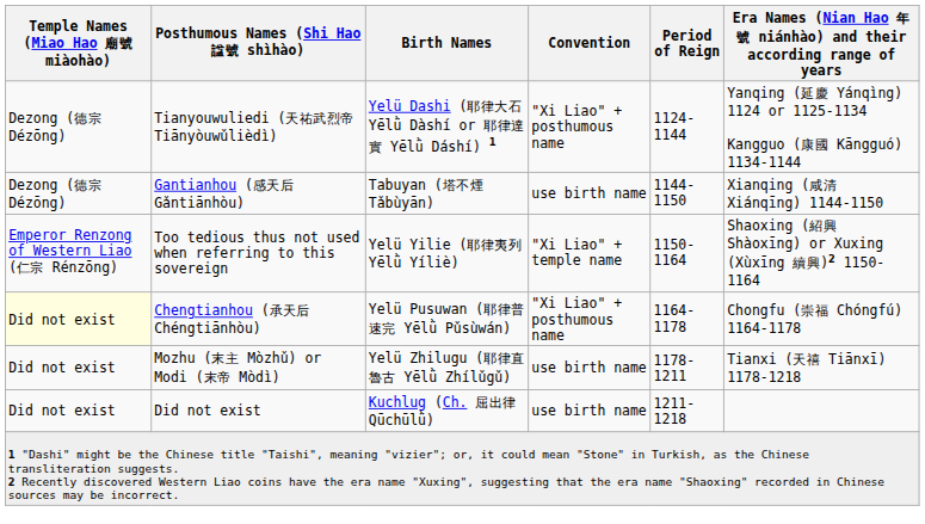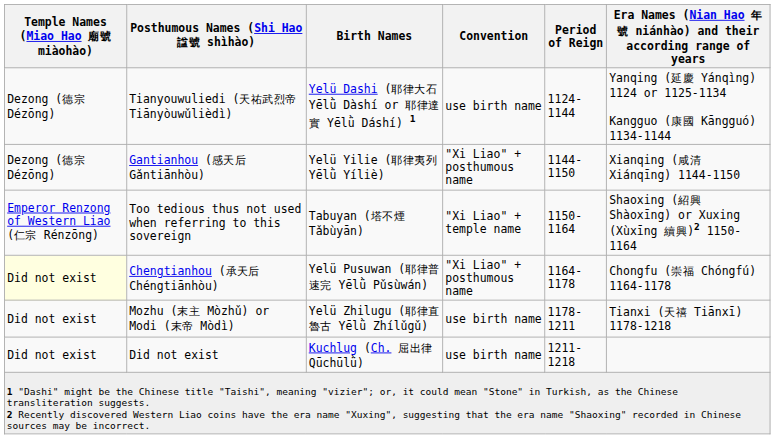Tianyouwuliedi (天祐武烈帝 Tiānyòuwǔlièdì) | Convention: "Xi Liao" + posthumous name -> use birth name
Gantianhou (感天后 Gǎntiānhòu) | Birth Names: Tabuyan (塔不煙 Tǎbùyān) -> Yelü Yilie (耶律夷列 Yēlǜ Yíliè)
Gantianhou (感天后 Gǎntiānhòu) | Convention: use birth name -> "Xi Liao" + posthumous name
Too tedious thus not used when referring to this sovereign | Birth Names: Yelü Yilie (耶律夷列 Yēlǜ Yíliè) -> Tabuyan (塔不煙 Tǎbùyān)
